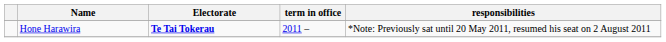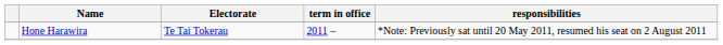Hone Harawira | Electorate: bold -> normal
